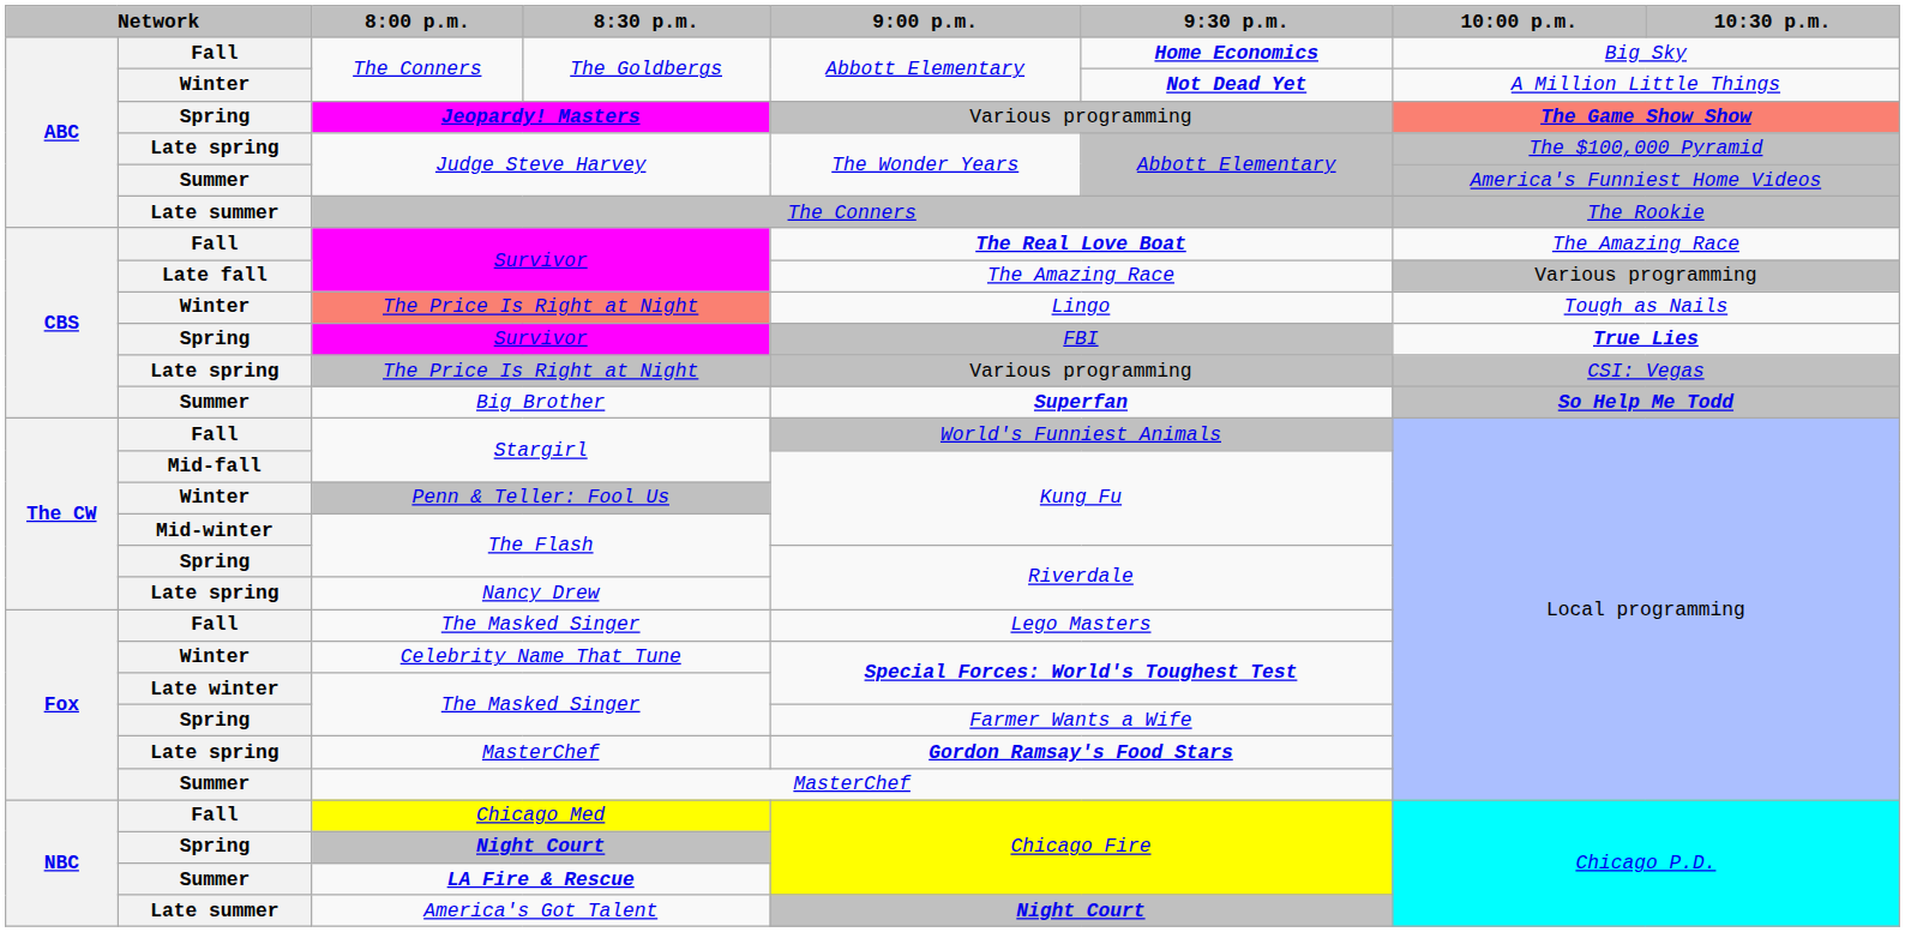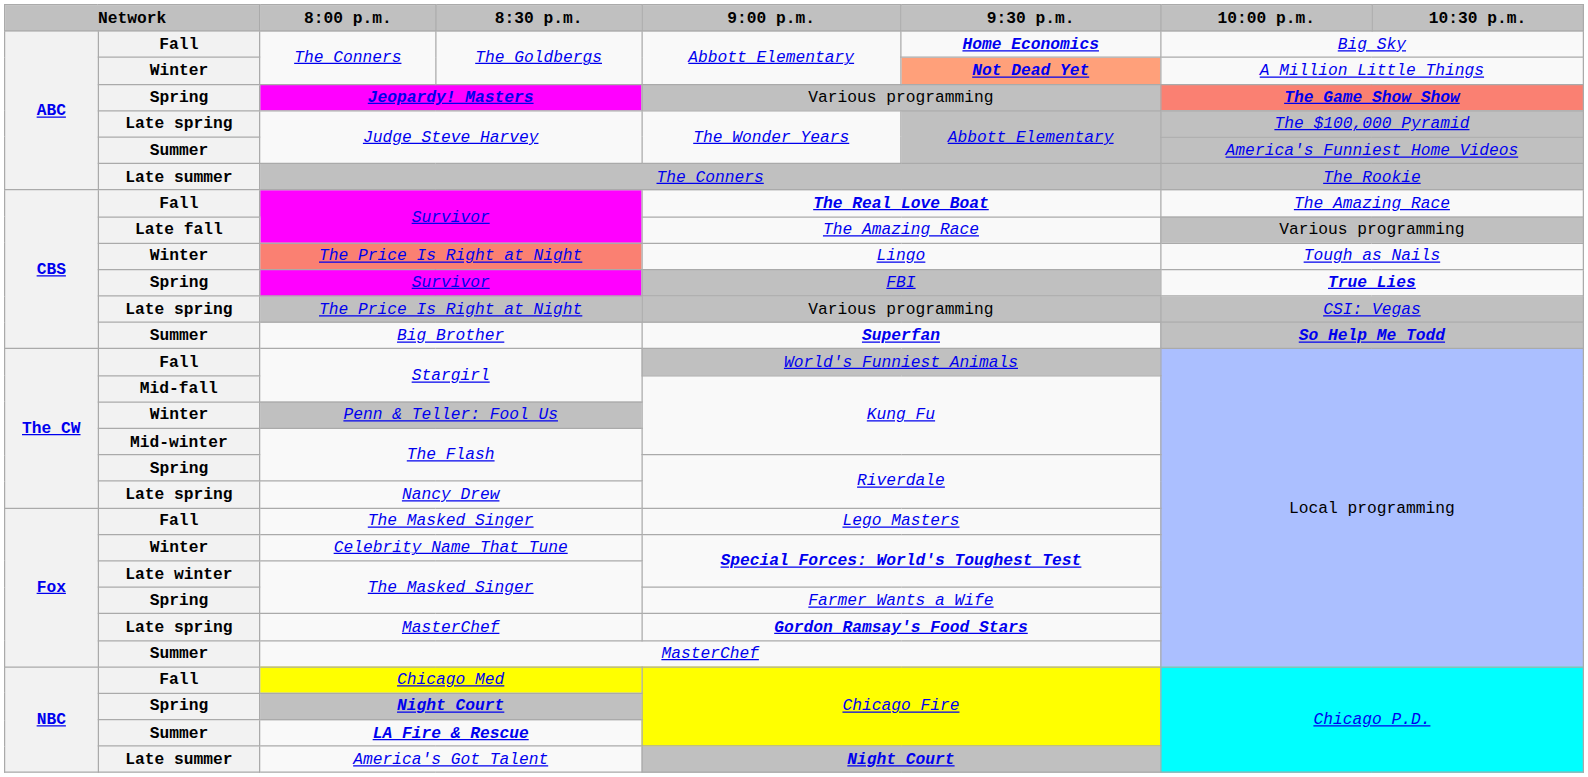Winter / The Goldbergs | 9:30 p.m.: no background -> lightsalmon background
